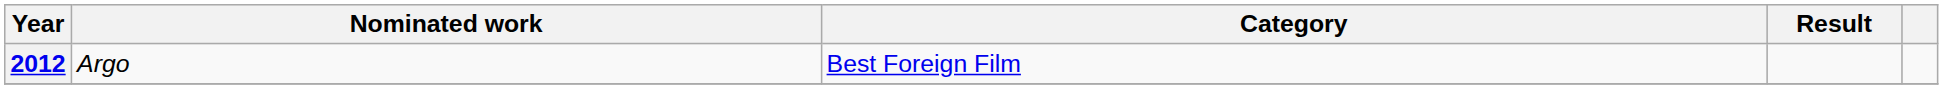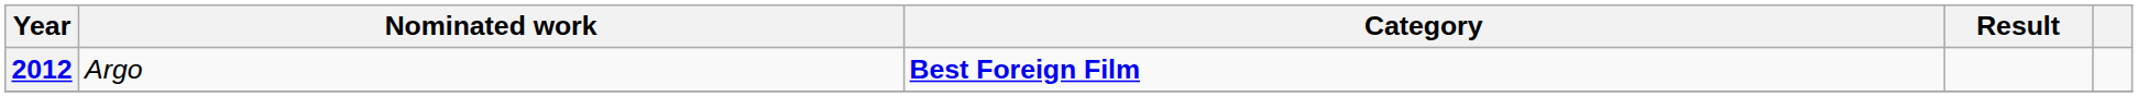2012 | Category: normal -> bold
